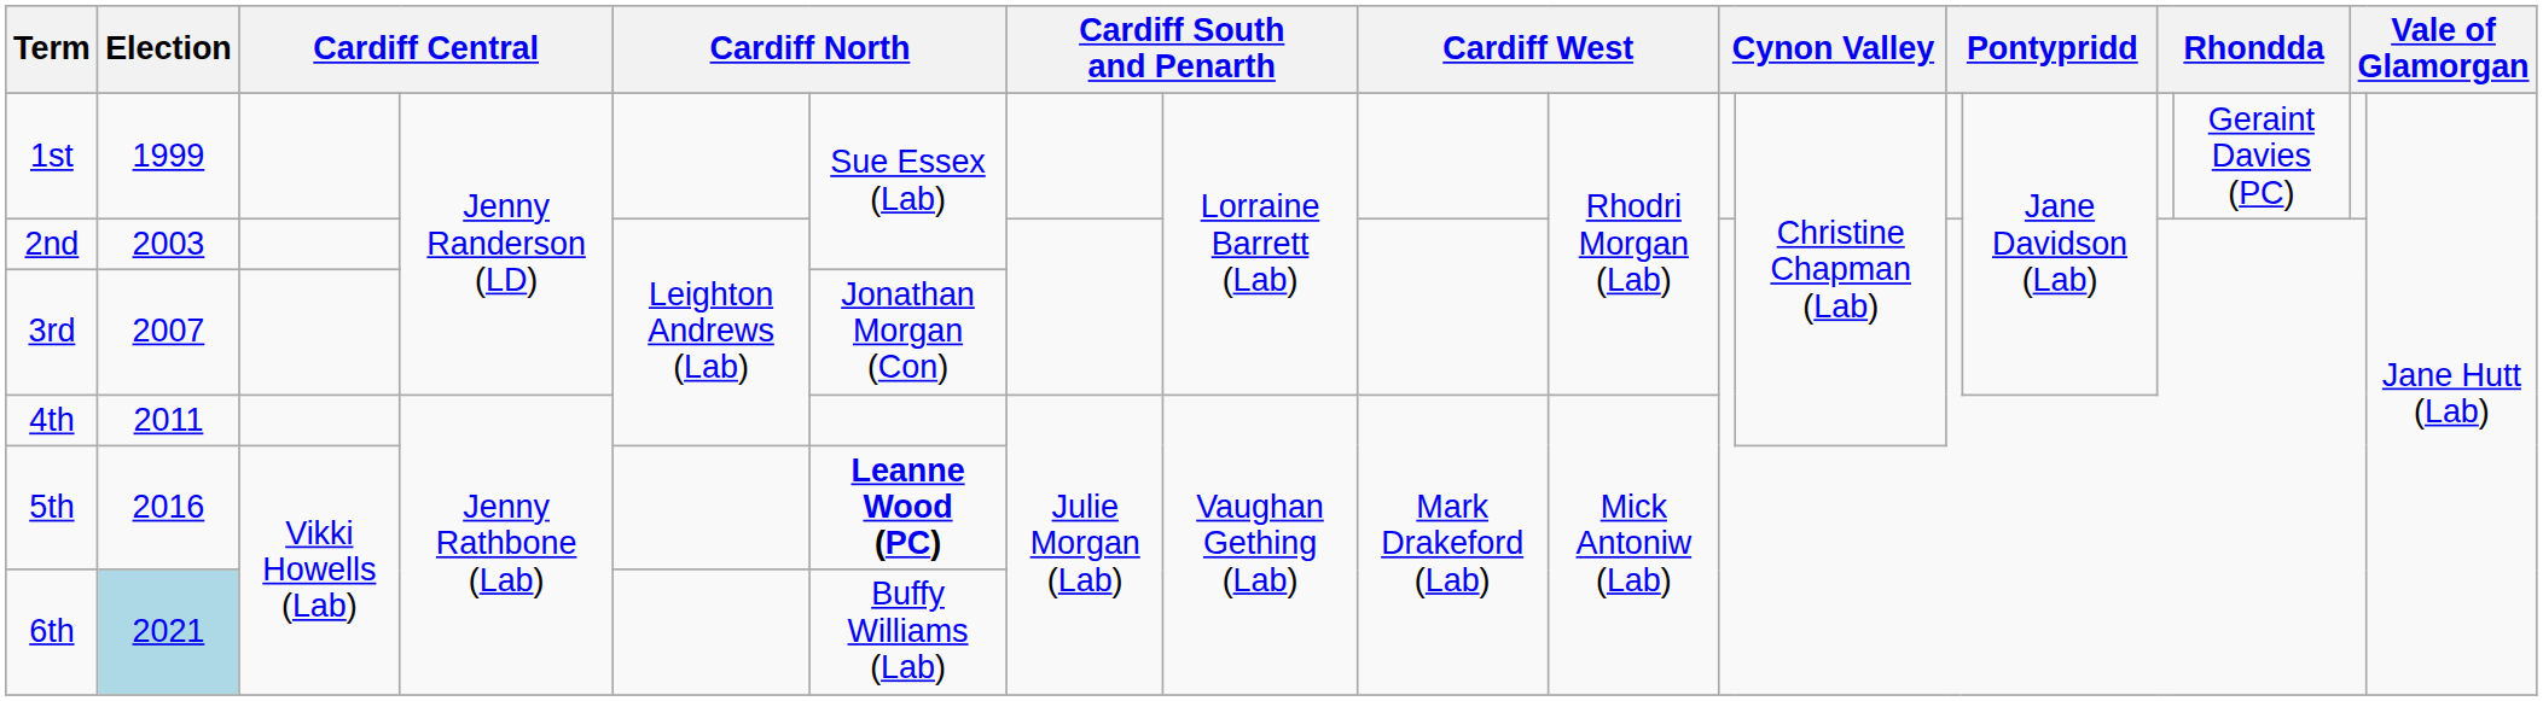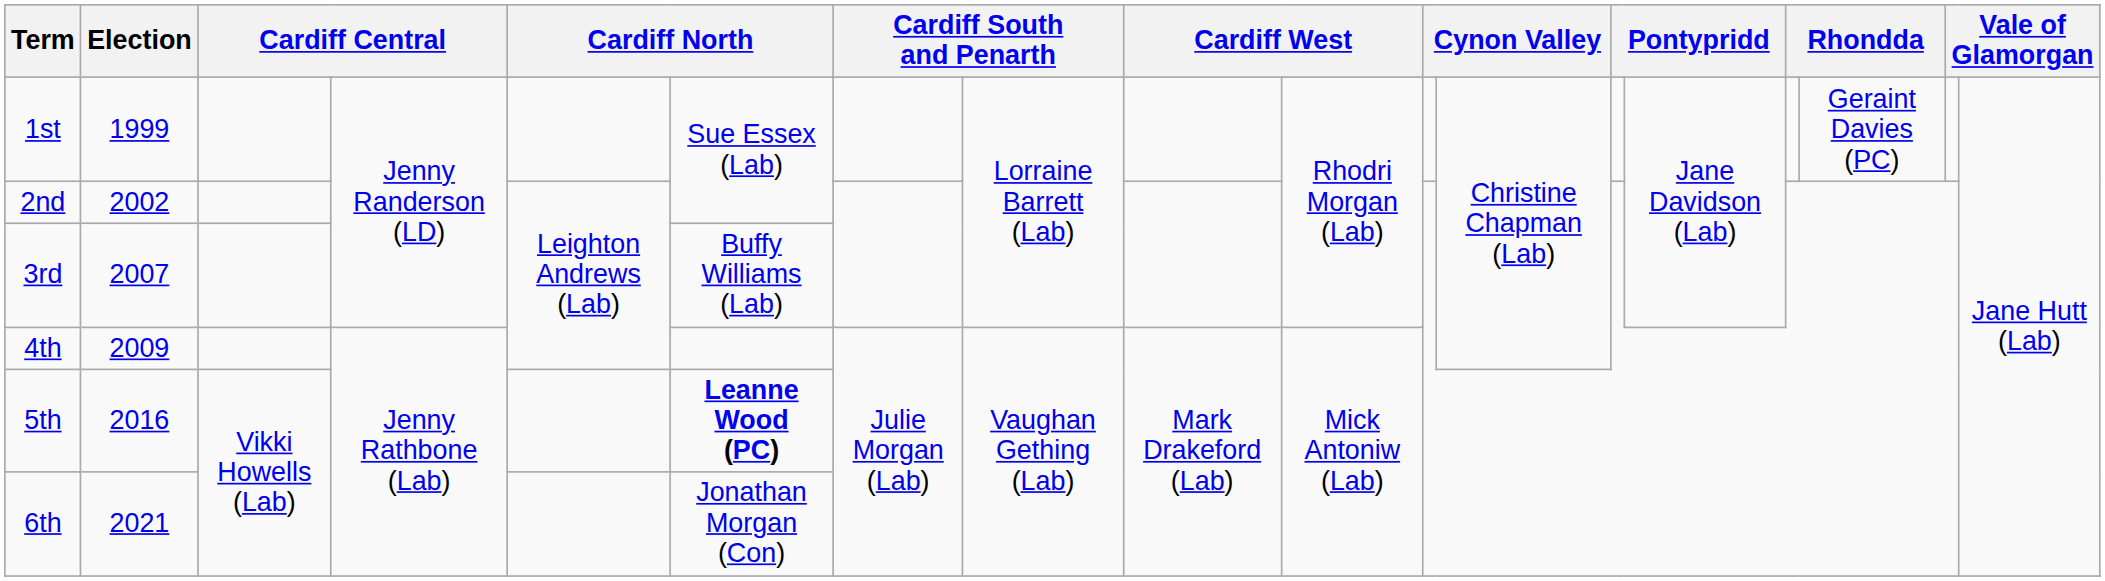2nd | Election: 2003 -> 2002
3rd | column 6: Jonathan Morgan (Con) -> Buffy Williams (Lab)
4th | Election: 2011 -> 2009
6th | Election: lightblue background -> no background
6th | column 6: Buffy Williams (Lab) -> Jonathan Morgan (Con)
